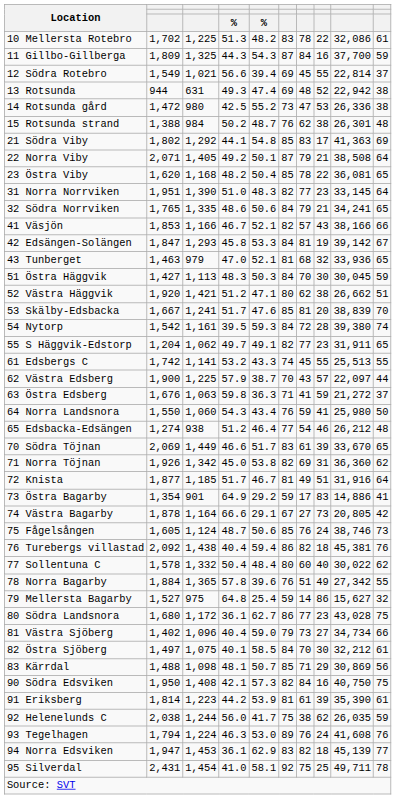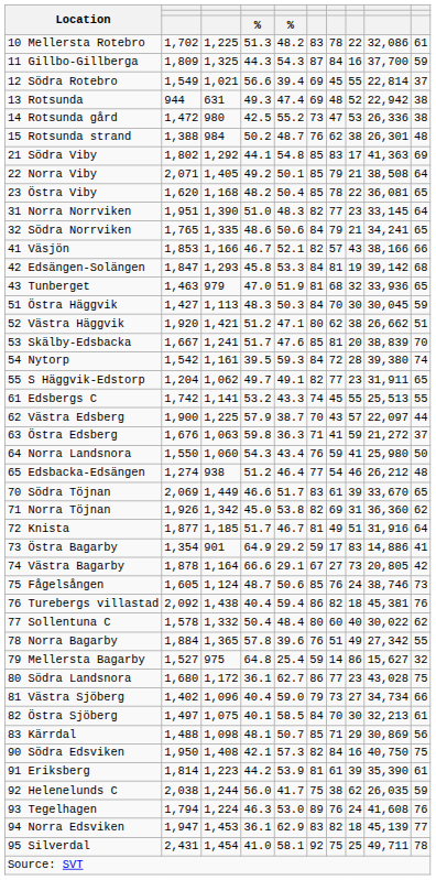22 Norra Viby | column 6: 87 -> 85
42 Edsängen-Solängen | column 10: 67 -> 68
43 Tunberget | column 5: 52.1 -> 51.9
82 Östra Sjöberg | column 9: 32,212 -> 32,213
